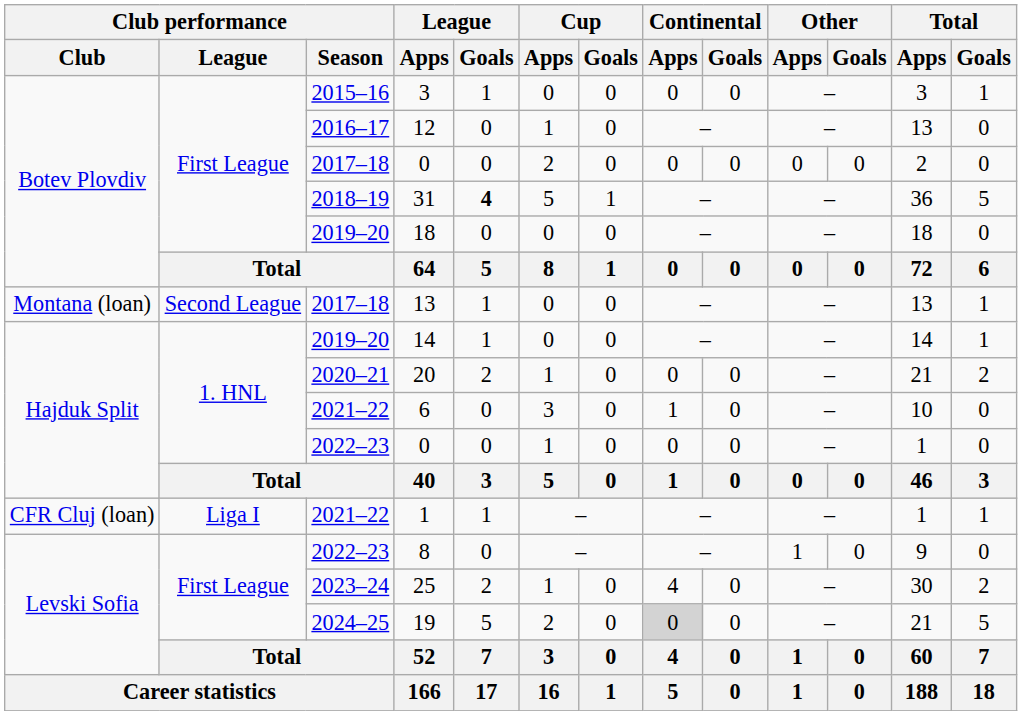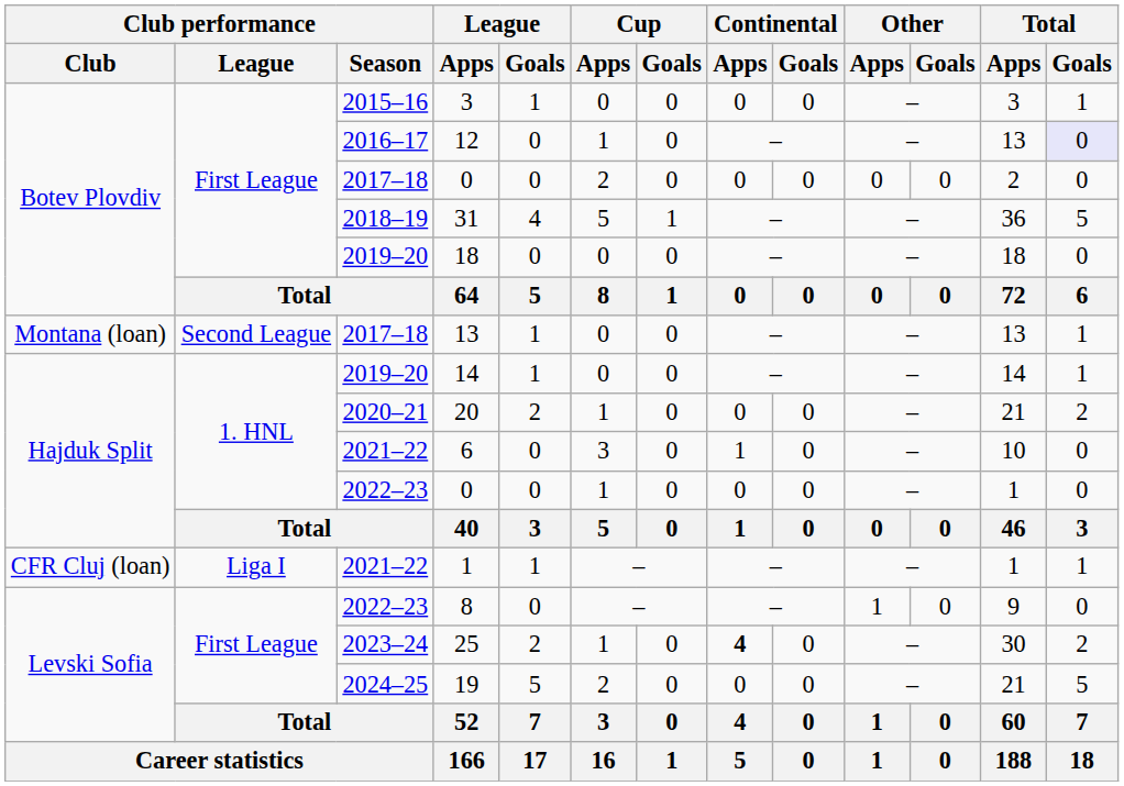12 | Total / Goals: no background -> lavender background
31 | League / Goals: bold -> normal
25 | Continental / Apps: normal -> bold
19 | Continental / Apps: lightgrey background -> no background
